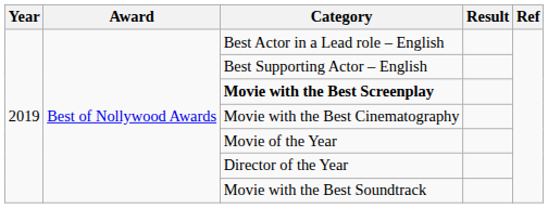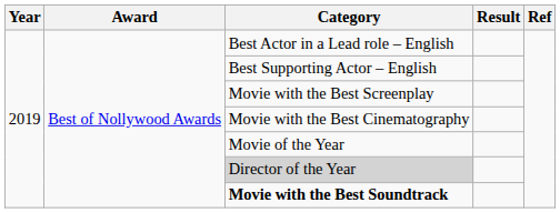Movie with the Best Screenplay | Category: bold -> normal
Director of the Year | Category: no background -> lightgrey background
Movie with the Best Soundtrack | Category: normal -> bold
